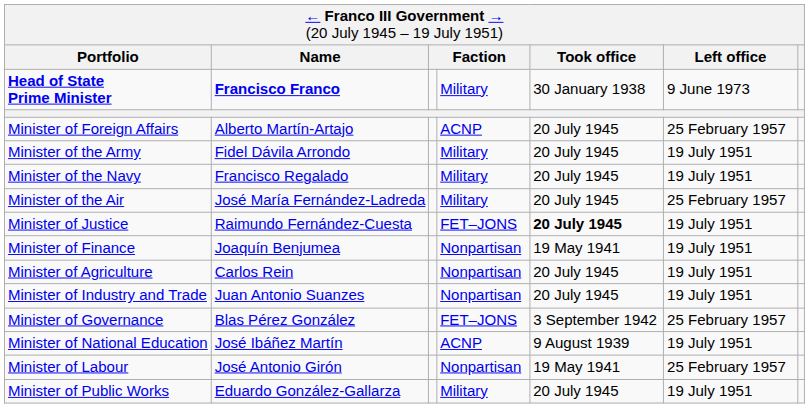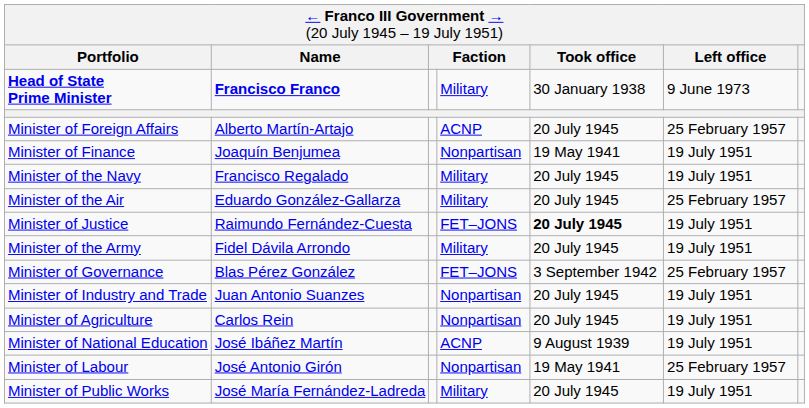rows swapped: Minister of the Army <-> Minister of Finance
Minister of the Air | column 2: José María Fernández-Ladreda -> Eduardo González-Gallarza
rows swapped: Minister of Governance <-> Minister of Agriculture
Minister of Public Works | column 2: Eduardo González-Gallarza -> José María Fernández-Ladreda
